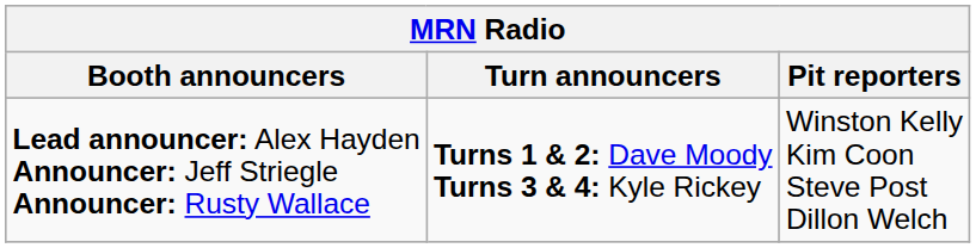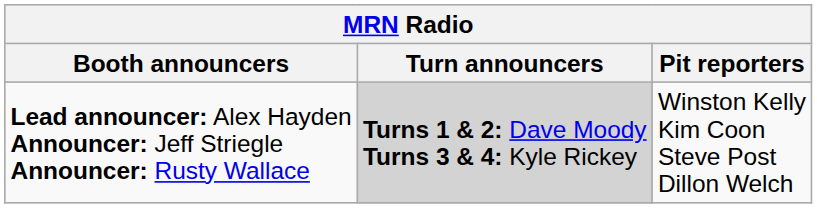row 3 | Turn announcers: no background -> lightgrey background
